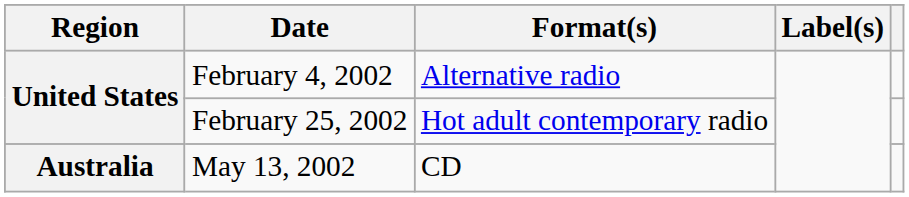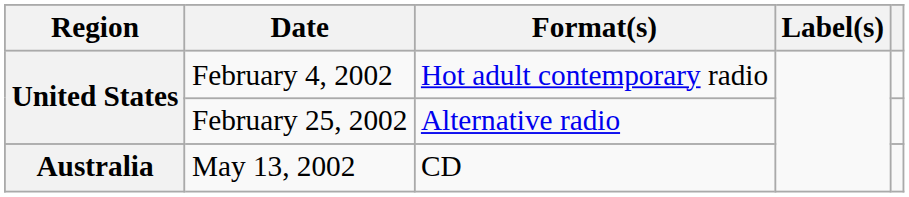February 4, 2002 | Format(s): Alternative radio -> Hot adult contemporary radio
February 25, 2002 | Format(s): Hot adult contemporary radio -> Alternative radio
